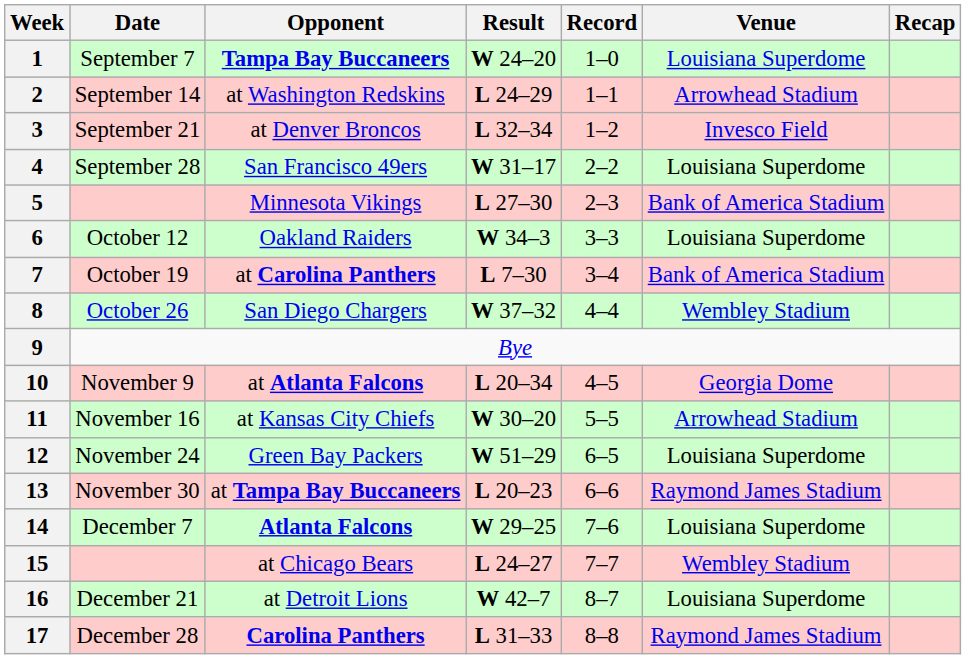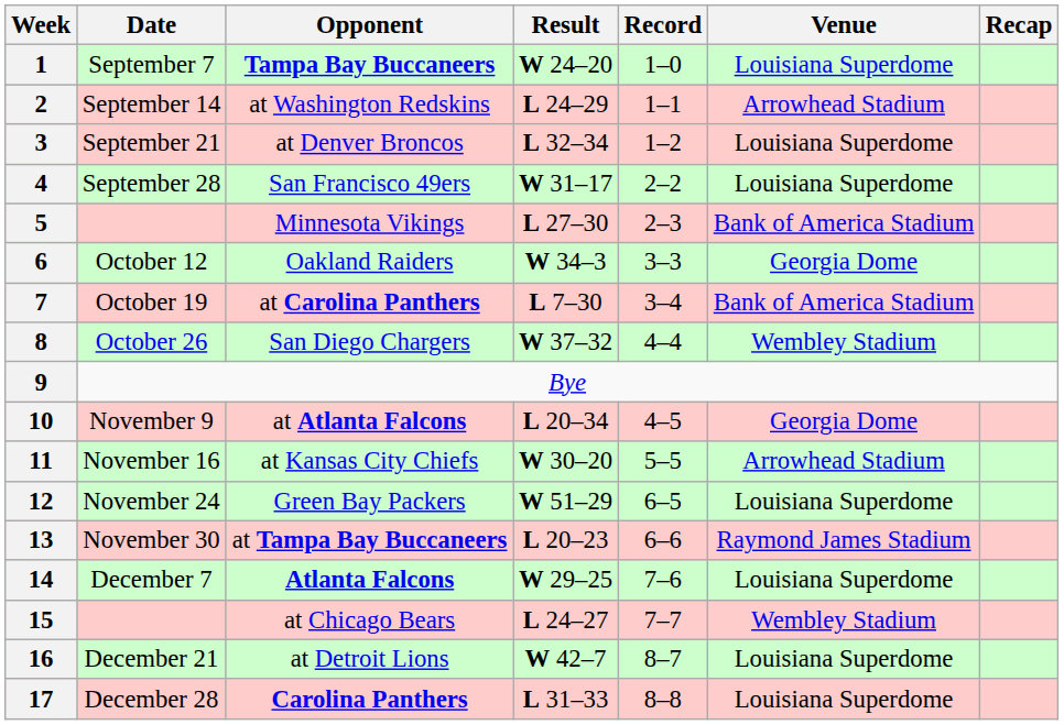3 | Venue: Invesco Field -> Louisiana Superdome
6 | Venue: Louisiana Superdome -> Georgia Dome
17 | Venue: Raymond James Stadium -> Louisiana Superdome
